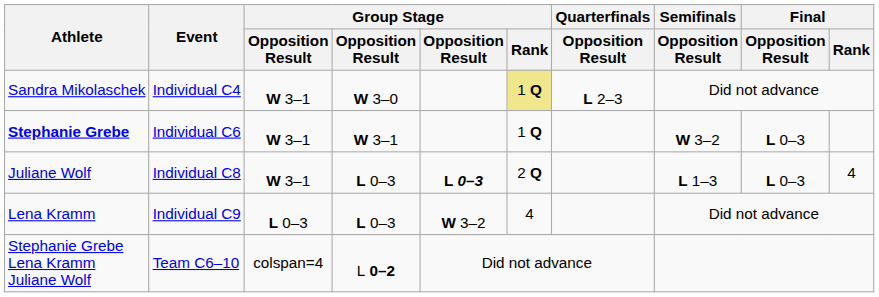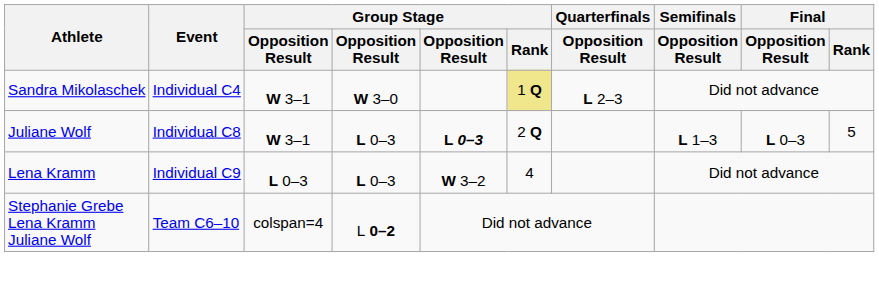- row: Stephanie Grebe | Individual C6 | W 3–1 | W 3–1 | 1 Q | W 3–2 | L 0–3
Juliane Wolf | Final / Rank: 4 -> 5
